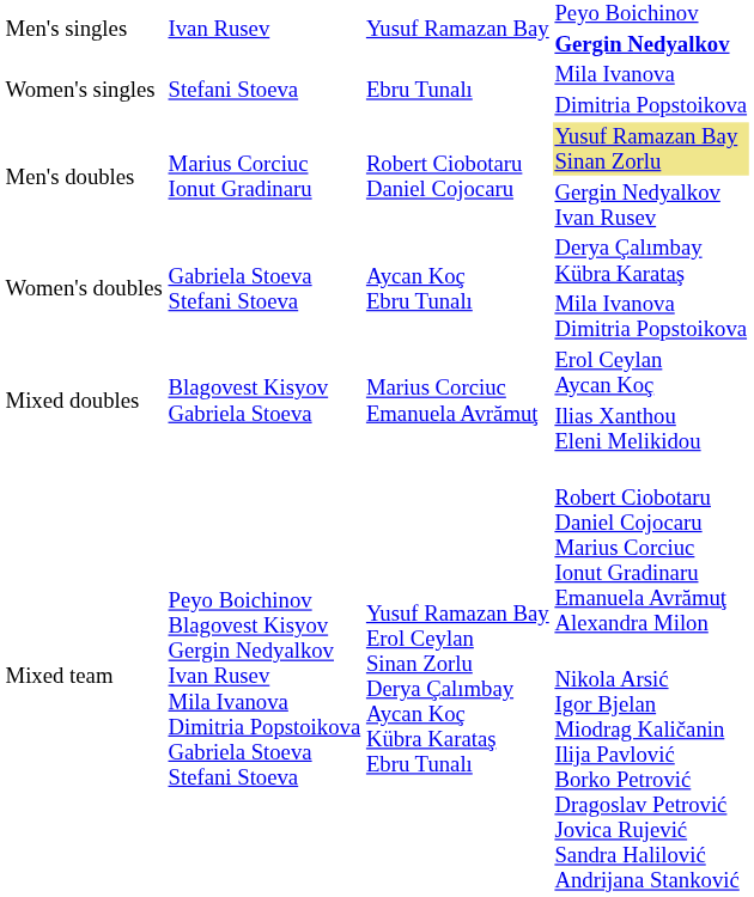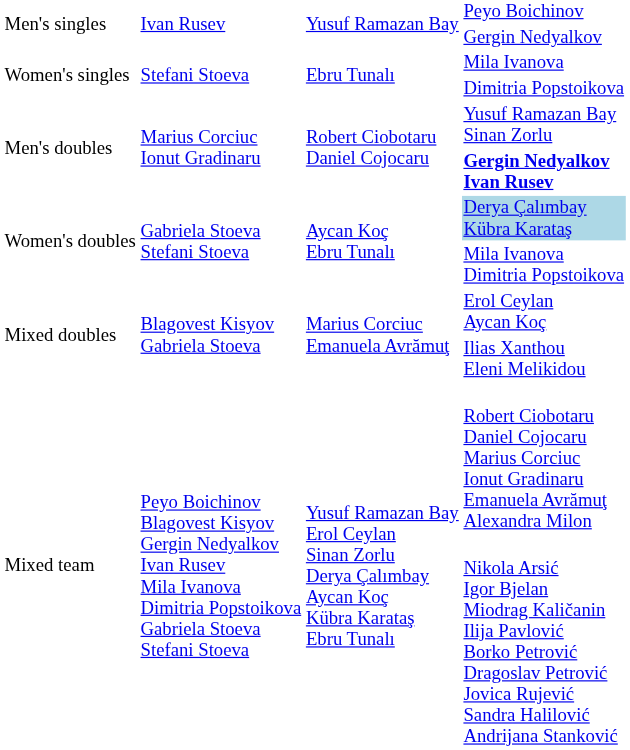Gergin Nedyalkov | column 4: bold -> normal
Yusuf Ramazan Bay Sinan Zorlu | column 4: khaki background -> no background
Gergin Nedyalkov Ivan Rusev | column 4: normal -> bold
Derya Çalımbay Kübra Karataş | column 4: no background -> lightblue background
